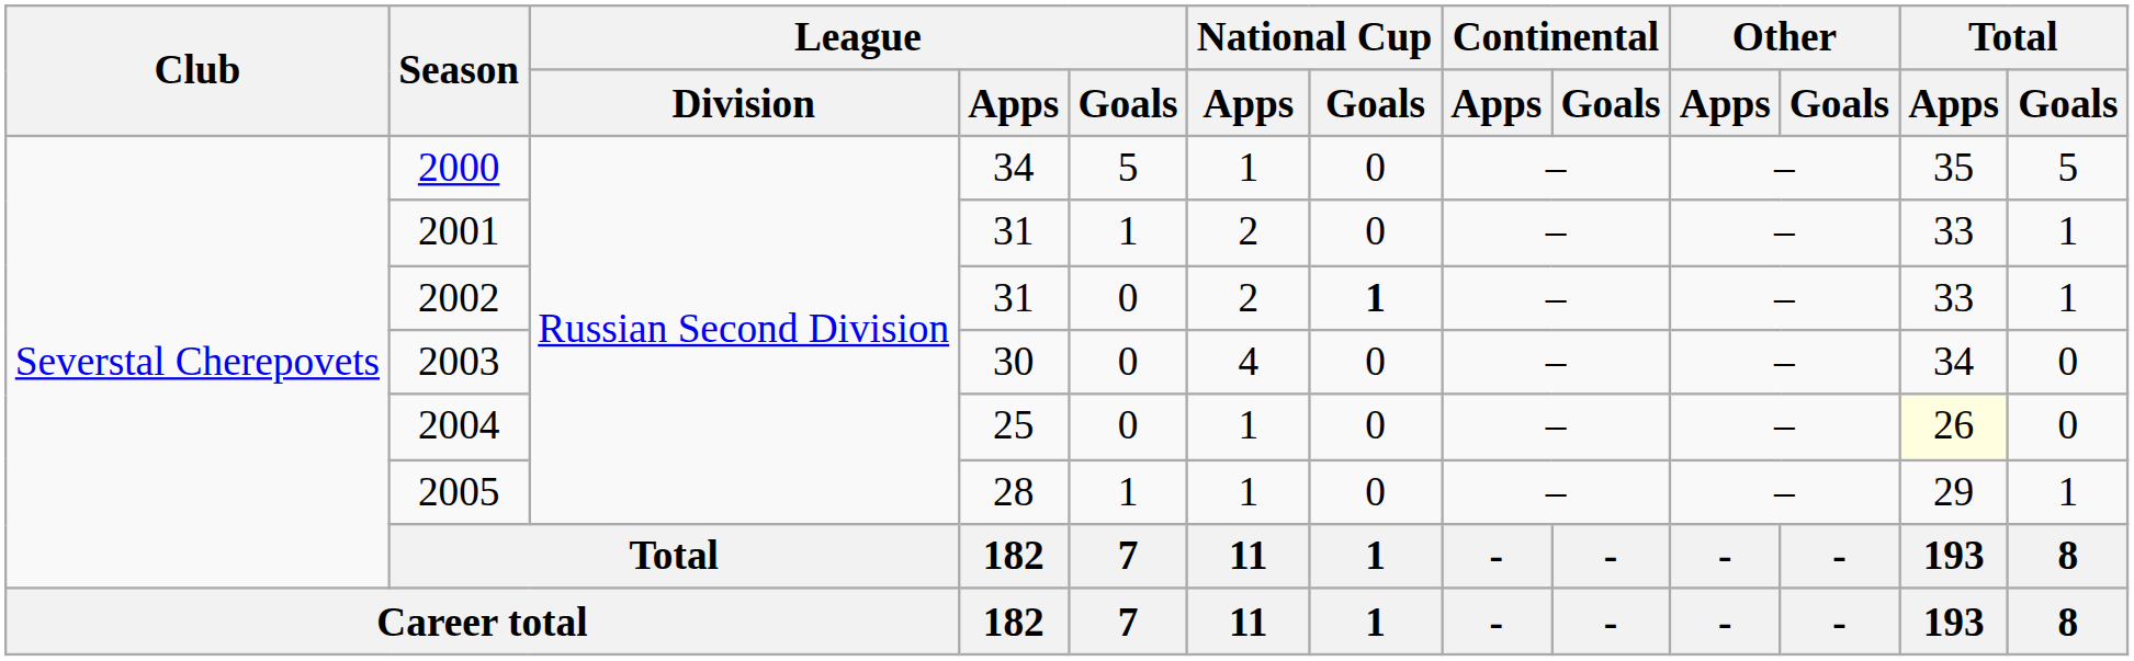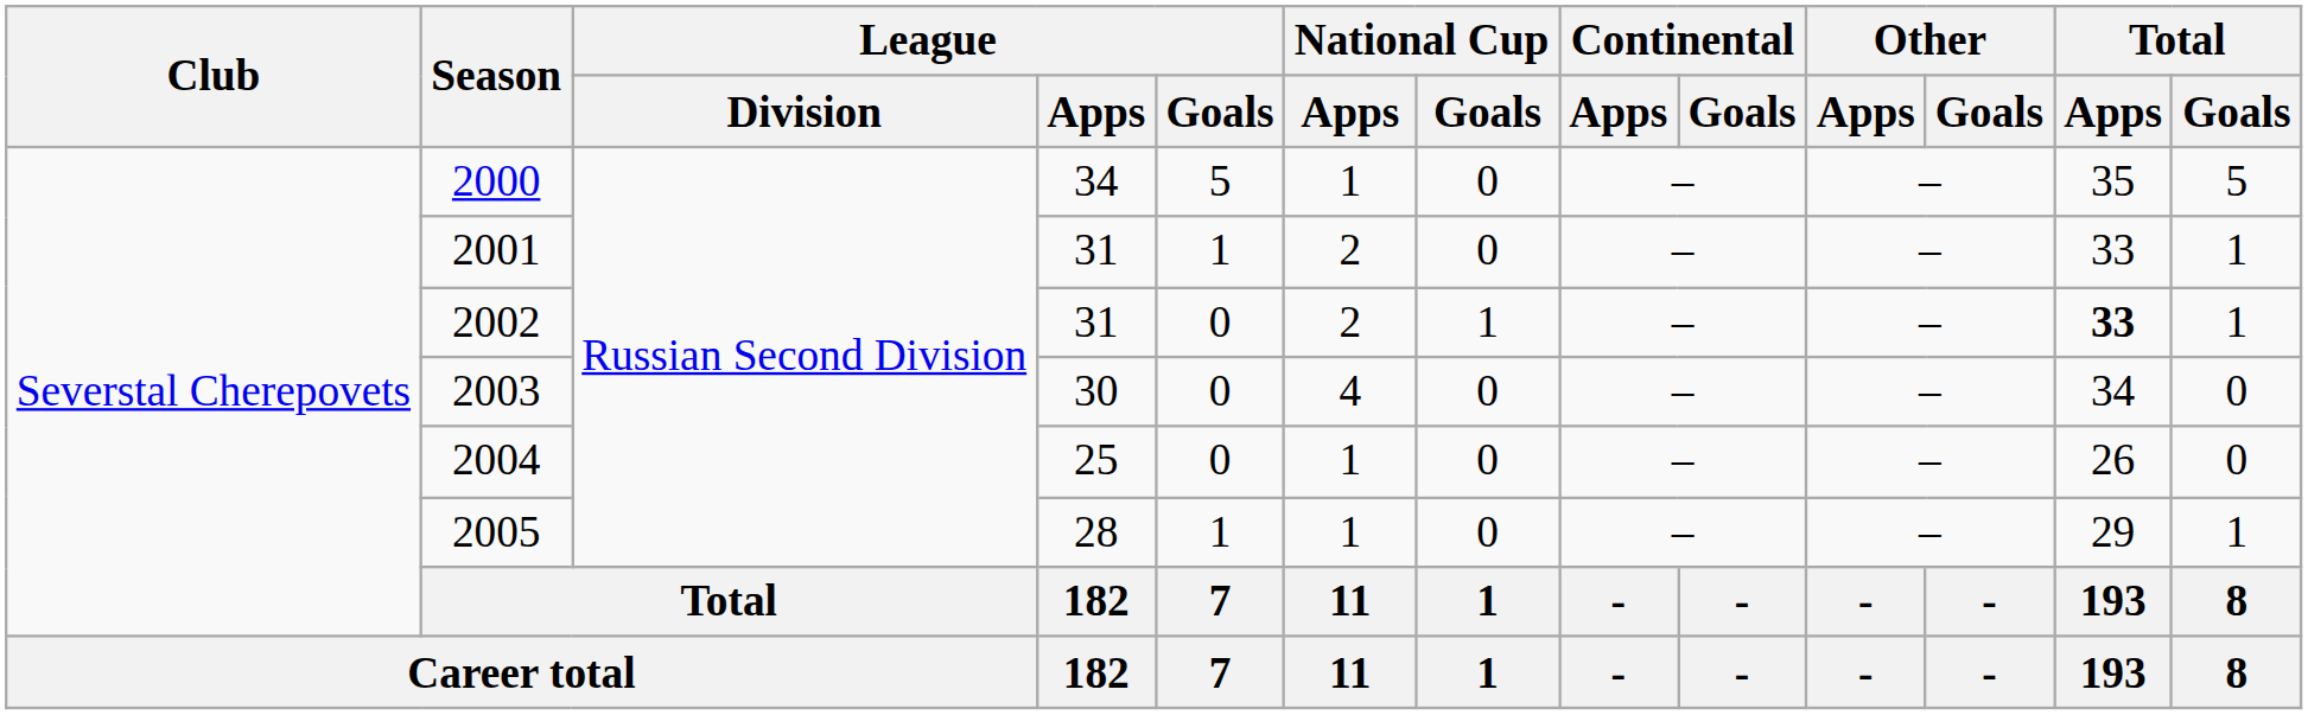2002 | National Cup / Goals: bold -> normal
2002 | Total / Apps: normal -> bold
2004 | Total / Apps: lightyellow background -> no background
